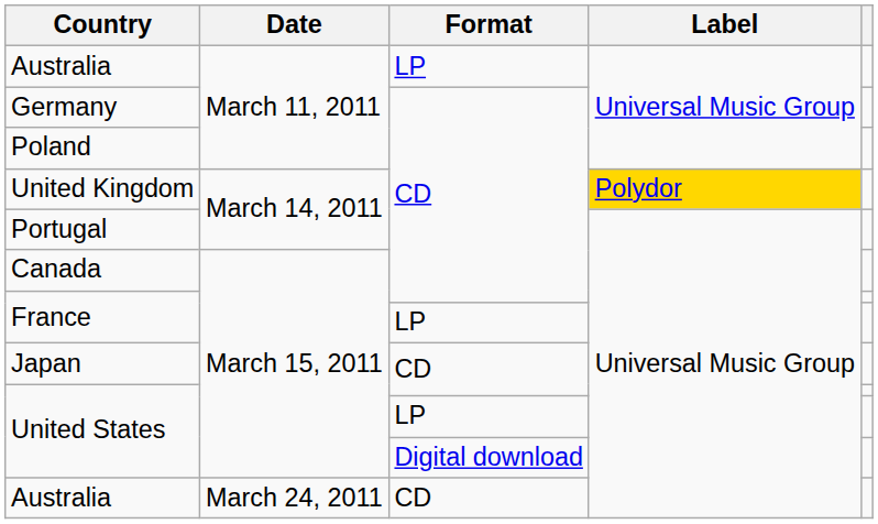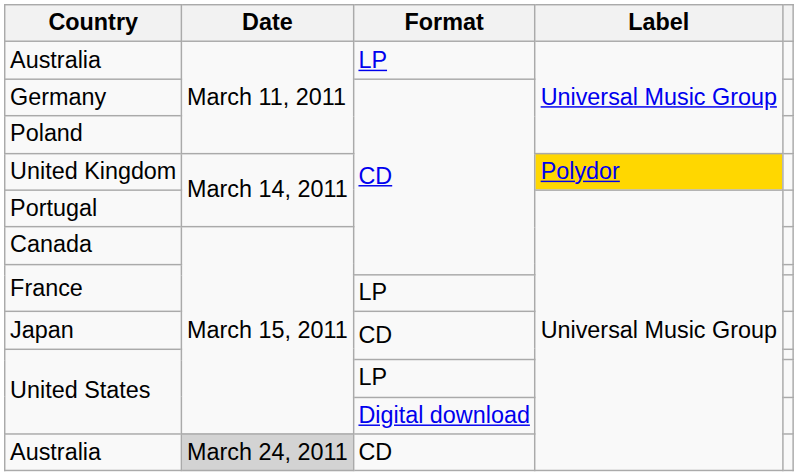Australia / CD | Date: no background -> lightgrey background
